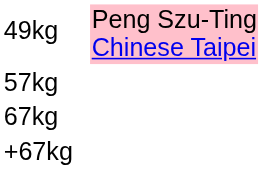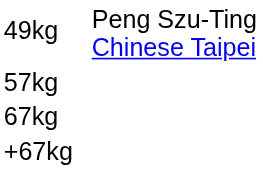49kg / Peng Szu-Ting Chinese Taipei | column 2: pink background -> no background
